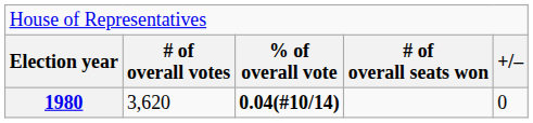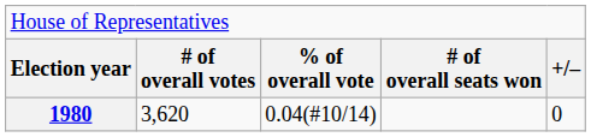1980 | column 3: bold -> normal
